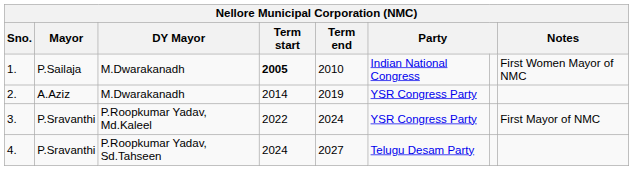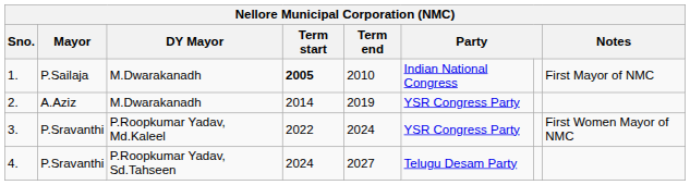1. | Notes: First Women Mayor of NMC -> First Mayor of NMC
3. | Notes: First Mayor of NMC -> First Women Mayor of NMC
